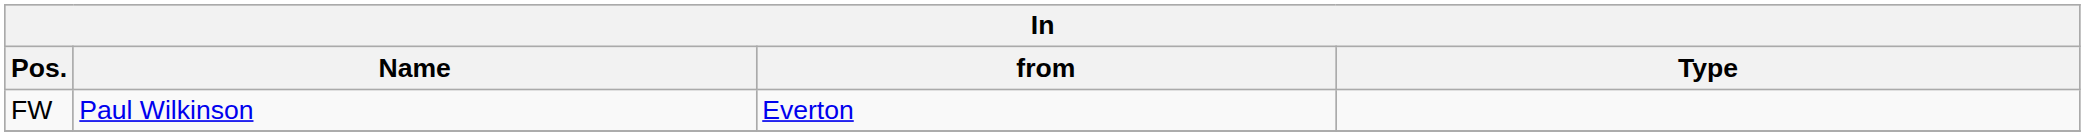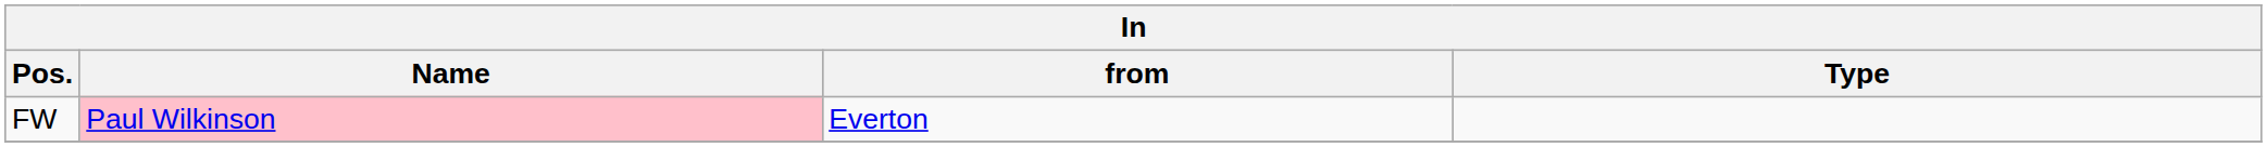FW | Name: no background -> pink background
